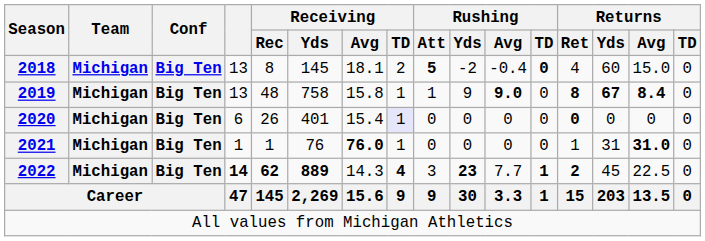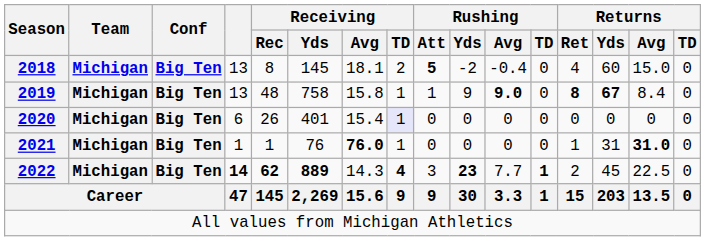2018 | Rushing / TD: bold -> normal
2019 | Returns / Avg: bold -> normal
2020 | Returns / Ret: bold -> normal
2022 | Returns / Ret: bold -> normal
